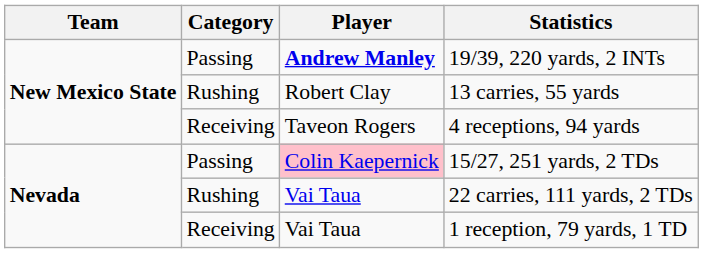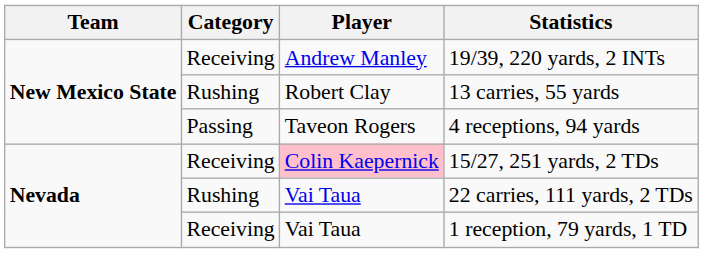19/39, 220 yards, 2 INTs | Category: Passing -> Receiving
19/39, 220 yards, 2 INTs | Player: bold -> normal
4 receptions, 94 yards | Category: Receiving -> Passing
15/27, 251 yards, 2 TDs | Category: Passing -> Receiving
